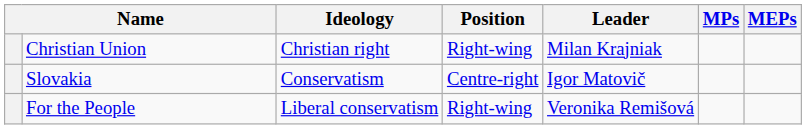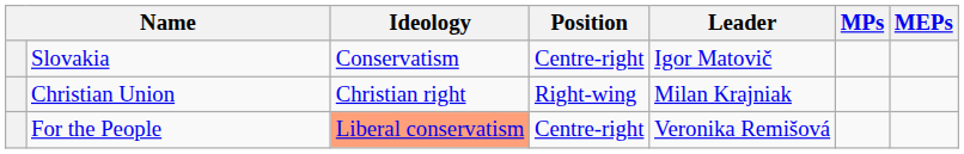rows swapped: Slovakia <-> Christian Union
For the People | Ideology: no background -> lightsalmon background
For the People | Position: Right-wing -> Centre-right
